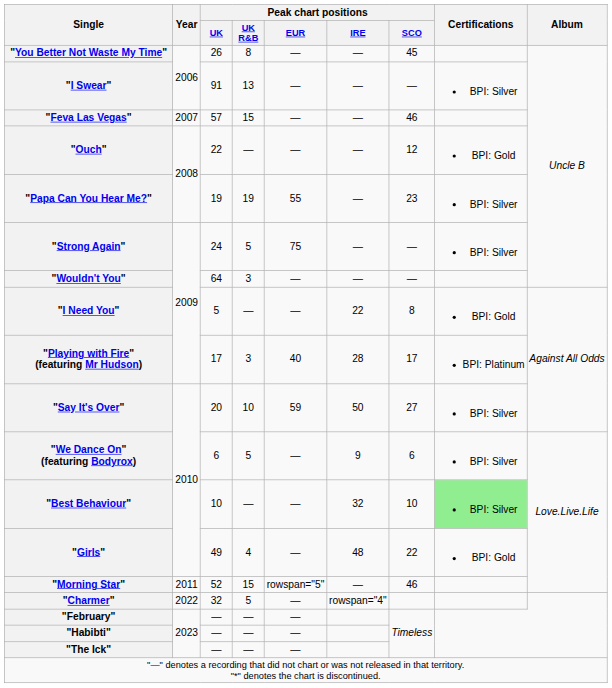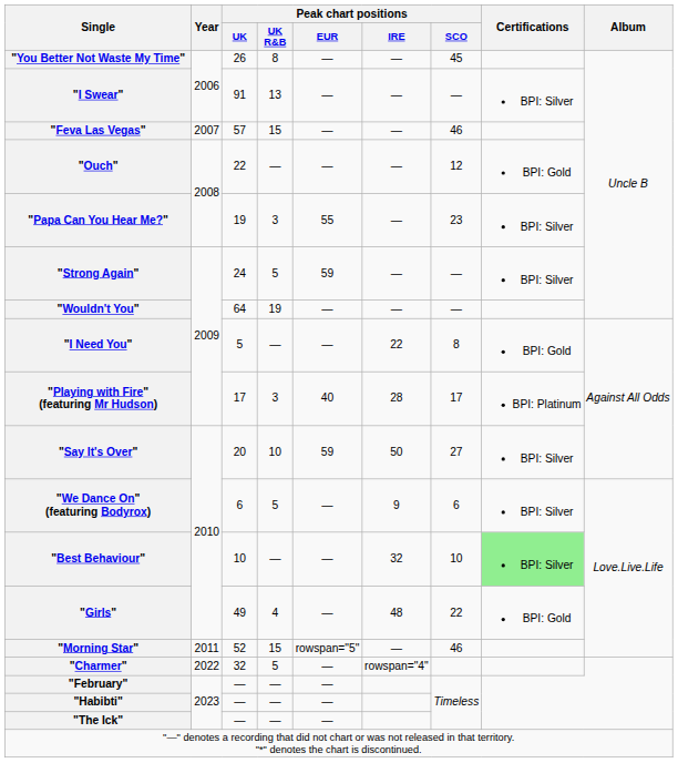"Papa Can You Hear Me?" | Peak chart positions / UK R&B: 19 -> 3
"Strong Again" | Peak chart positions / EUR: 75 -> 59
"Wouldn't You" | Peak chart positions / UK R&B: 3 -> 19
